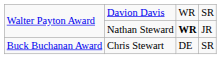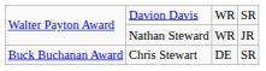Walter Payton Award / Nathan Steward | column 3: bold -> normal
